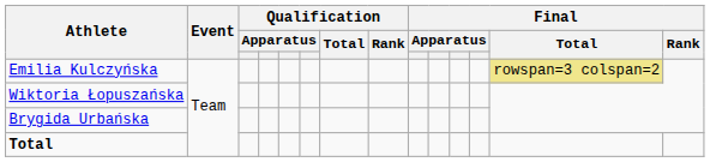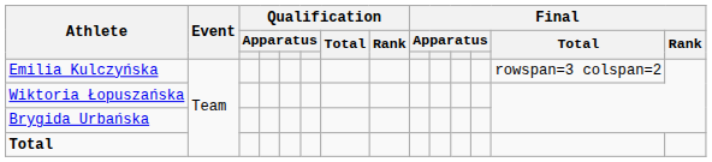Emilia Kulczyńska | Final / Total: khaki background -> no background
